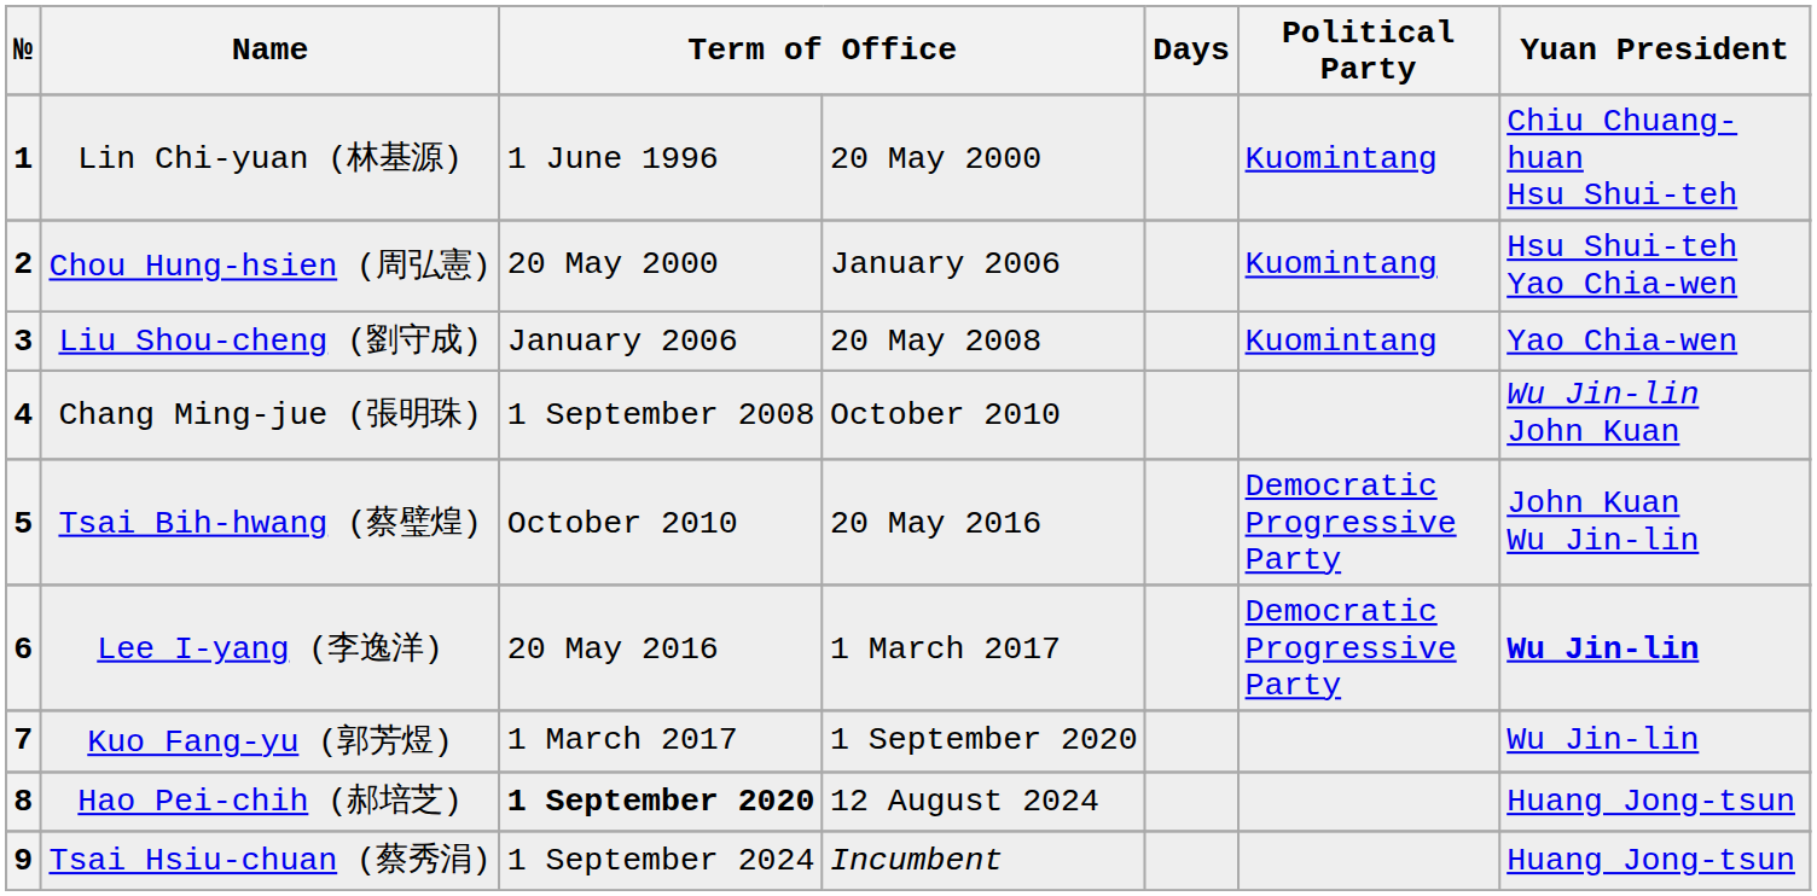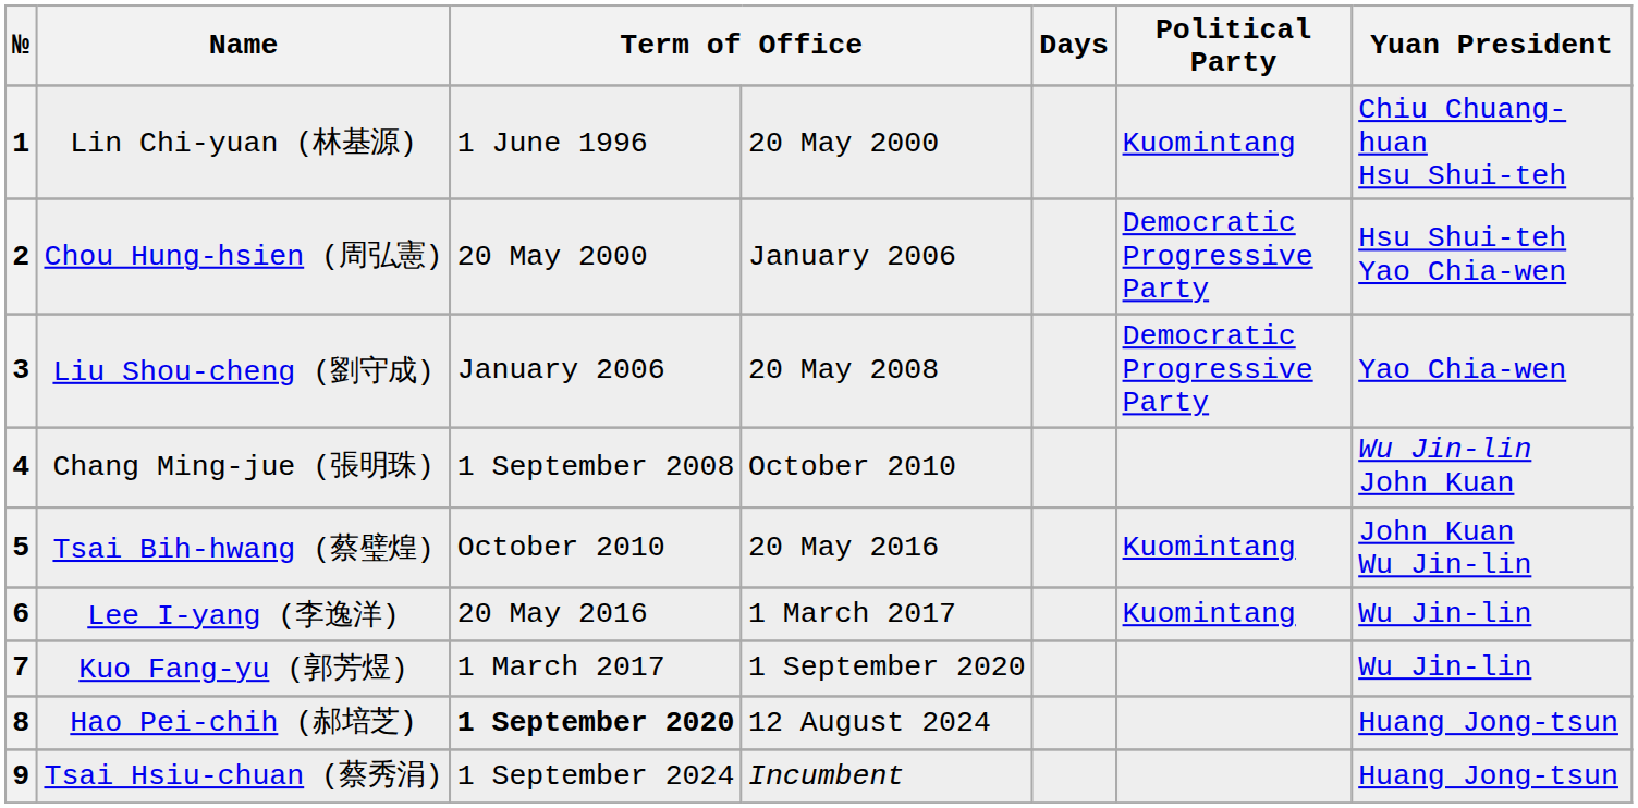2 | Political Party: Kuomintang -> Democratic Progressive Party
3 | Political Party: Kuomintang -> Democratic Progressive Party
5 | Political Party: Democratic Progressive Party -> Kuomintang
6 | Political Party: Democratic Progressive Party -> Kuomintang
6 | Yuan President: bold -> normal
